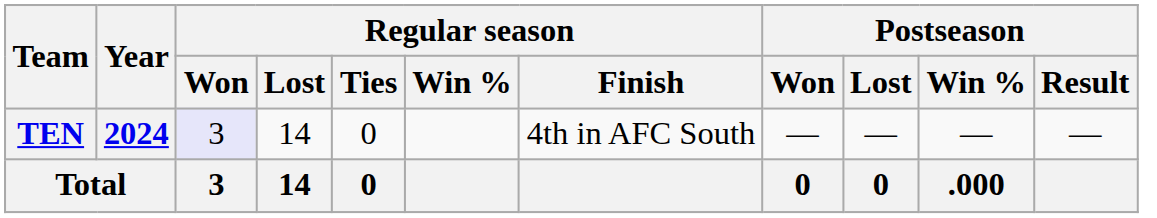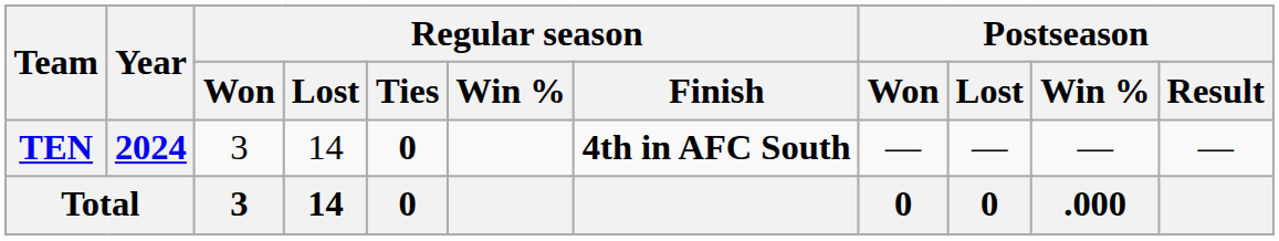TEN | Regular season / Won: lavender background -> no background
TEN | Regular season / Ties: normal -> bold
TEN | Regular season / Finish: normal -> bold
